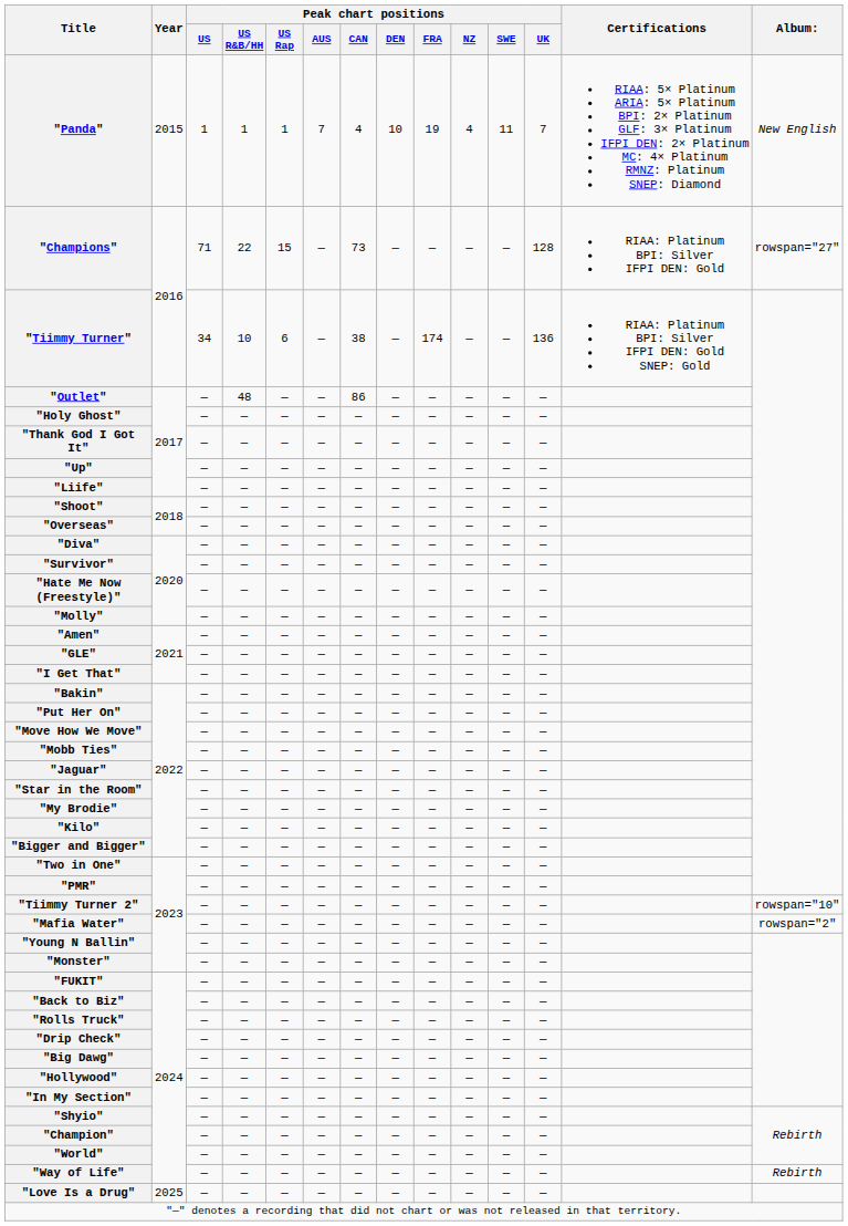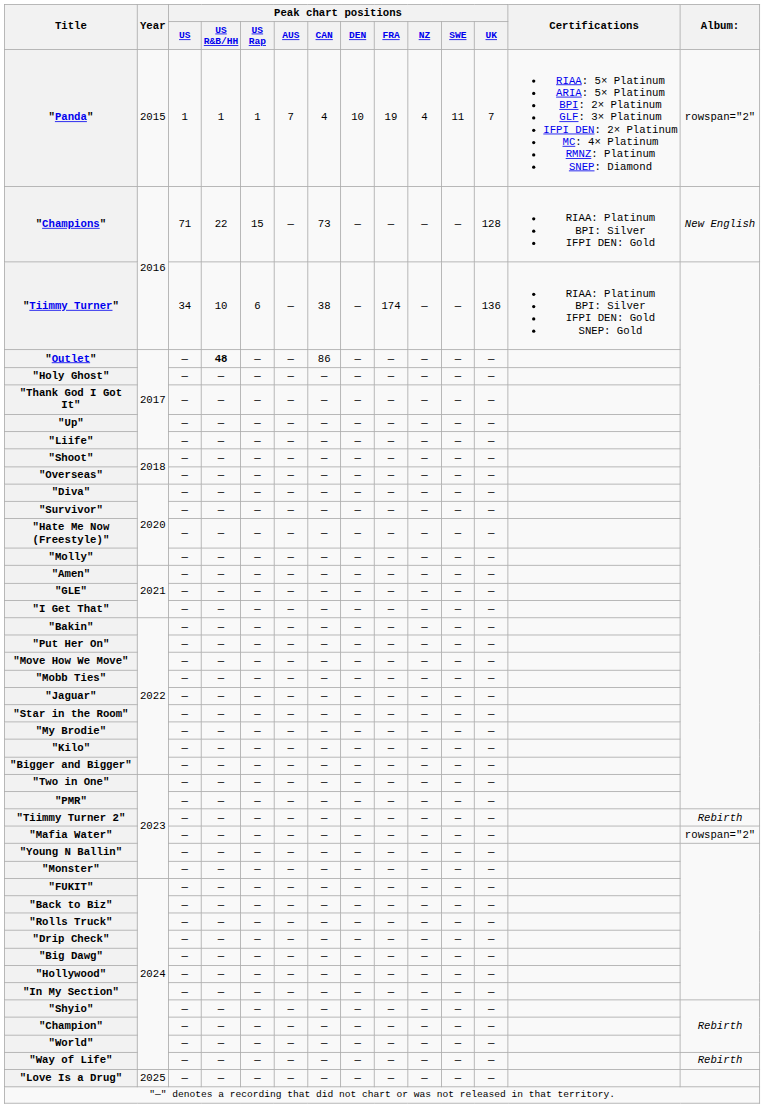"Panda" | Album:: New English -> rowspan="2"
"Champions" | Album:: rowspan="27" -> New English
"Outlet" | Peak chart positions / US R&B/HH: normal -> bold
"Tiimmy Turner 2" | Album:: rowspan="10" -> Rebirth
